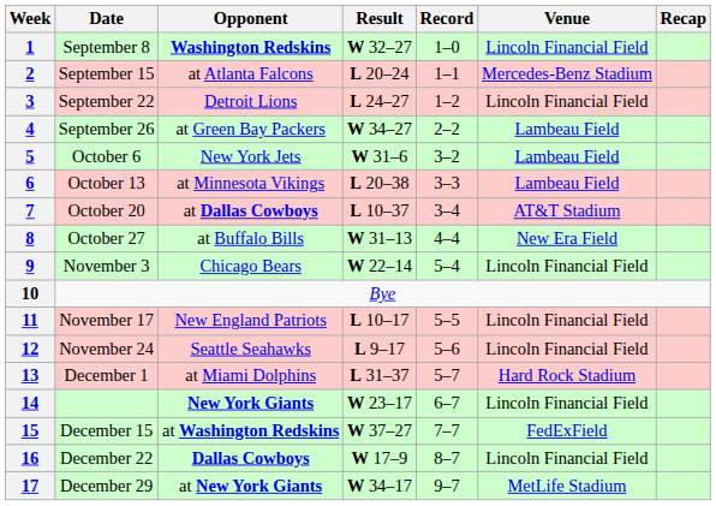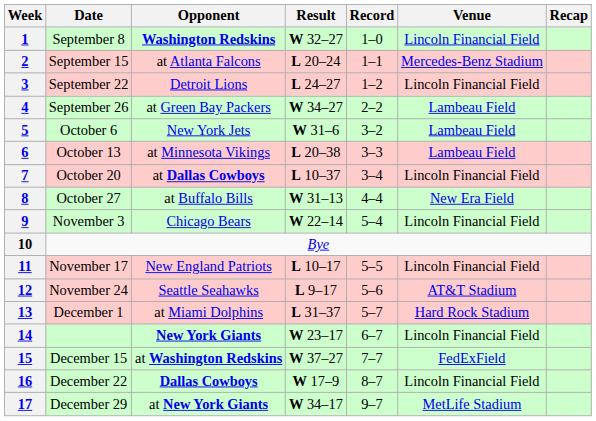7 | Venue: AT&T Stadium -> Lincoln Financial Field
12 | Venue: Lincoln Financial Field -> AT&T Stadium
